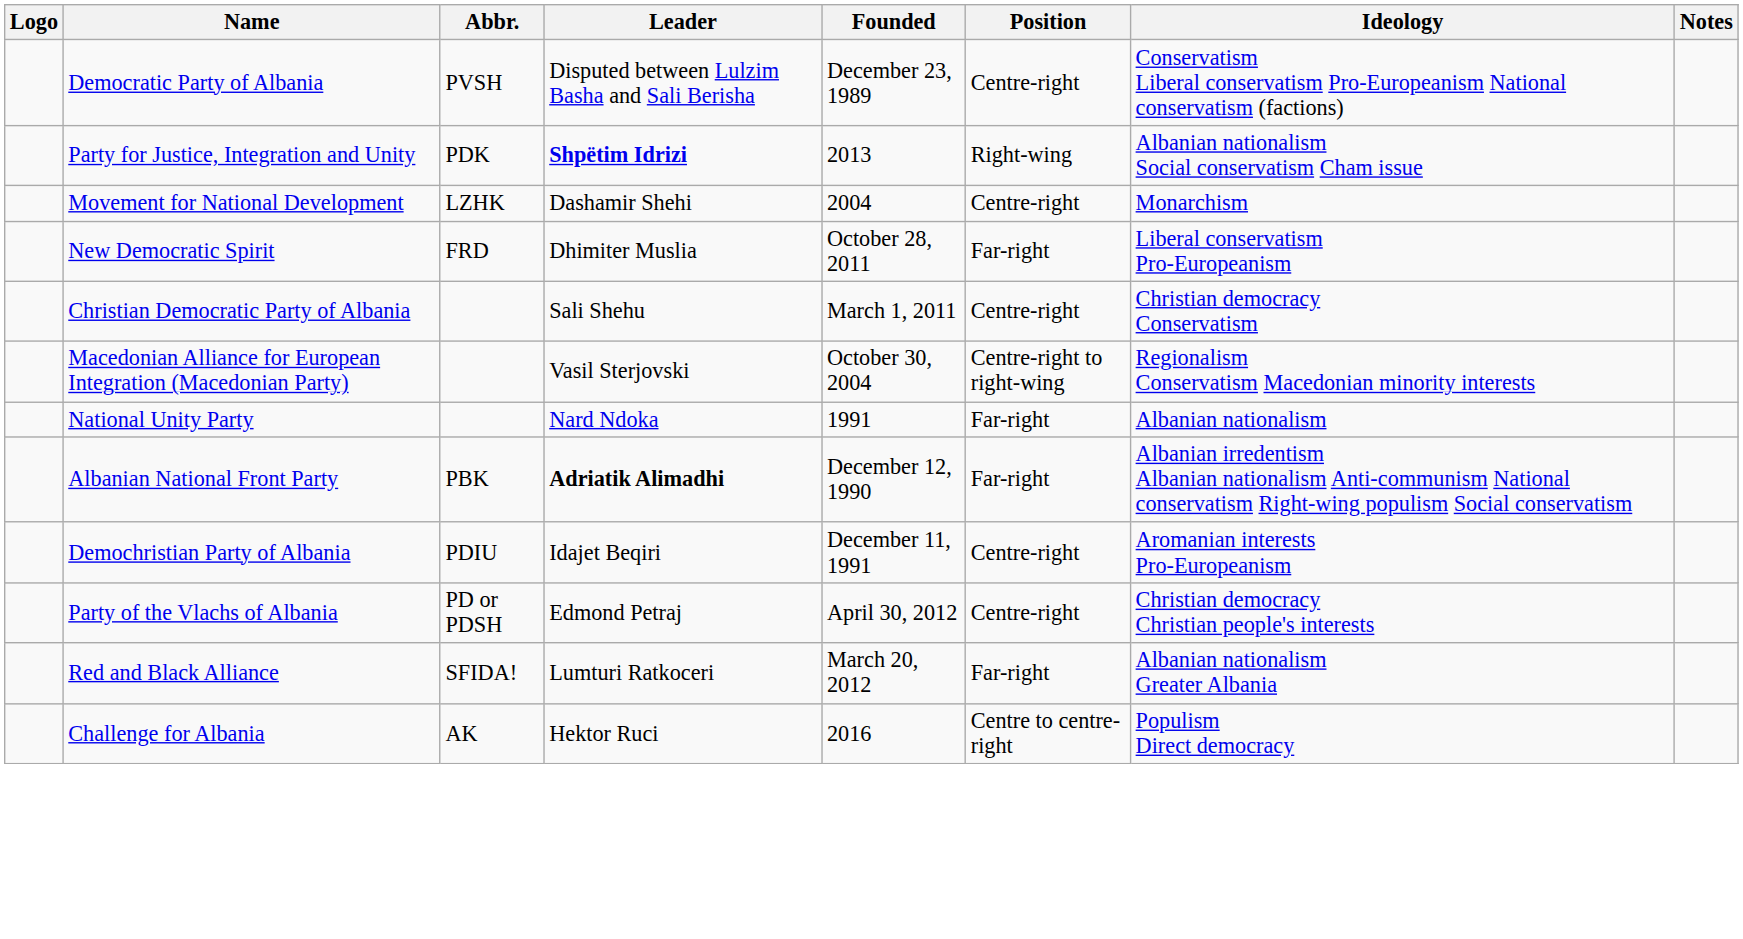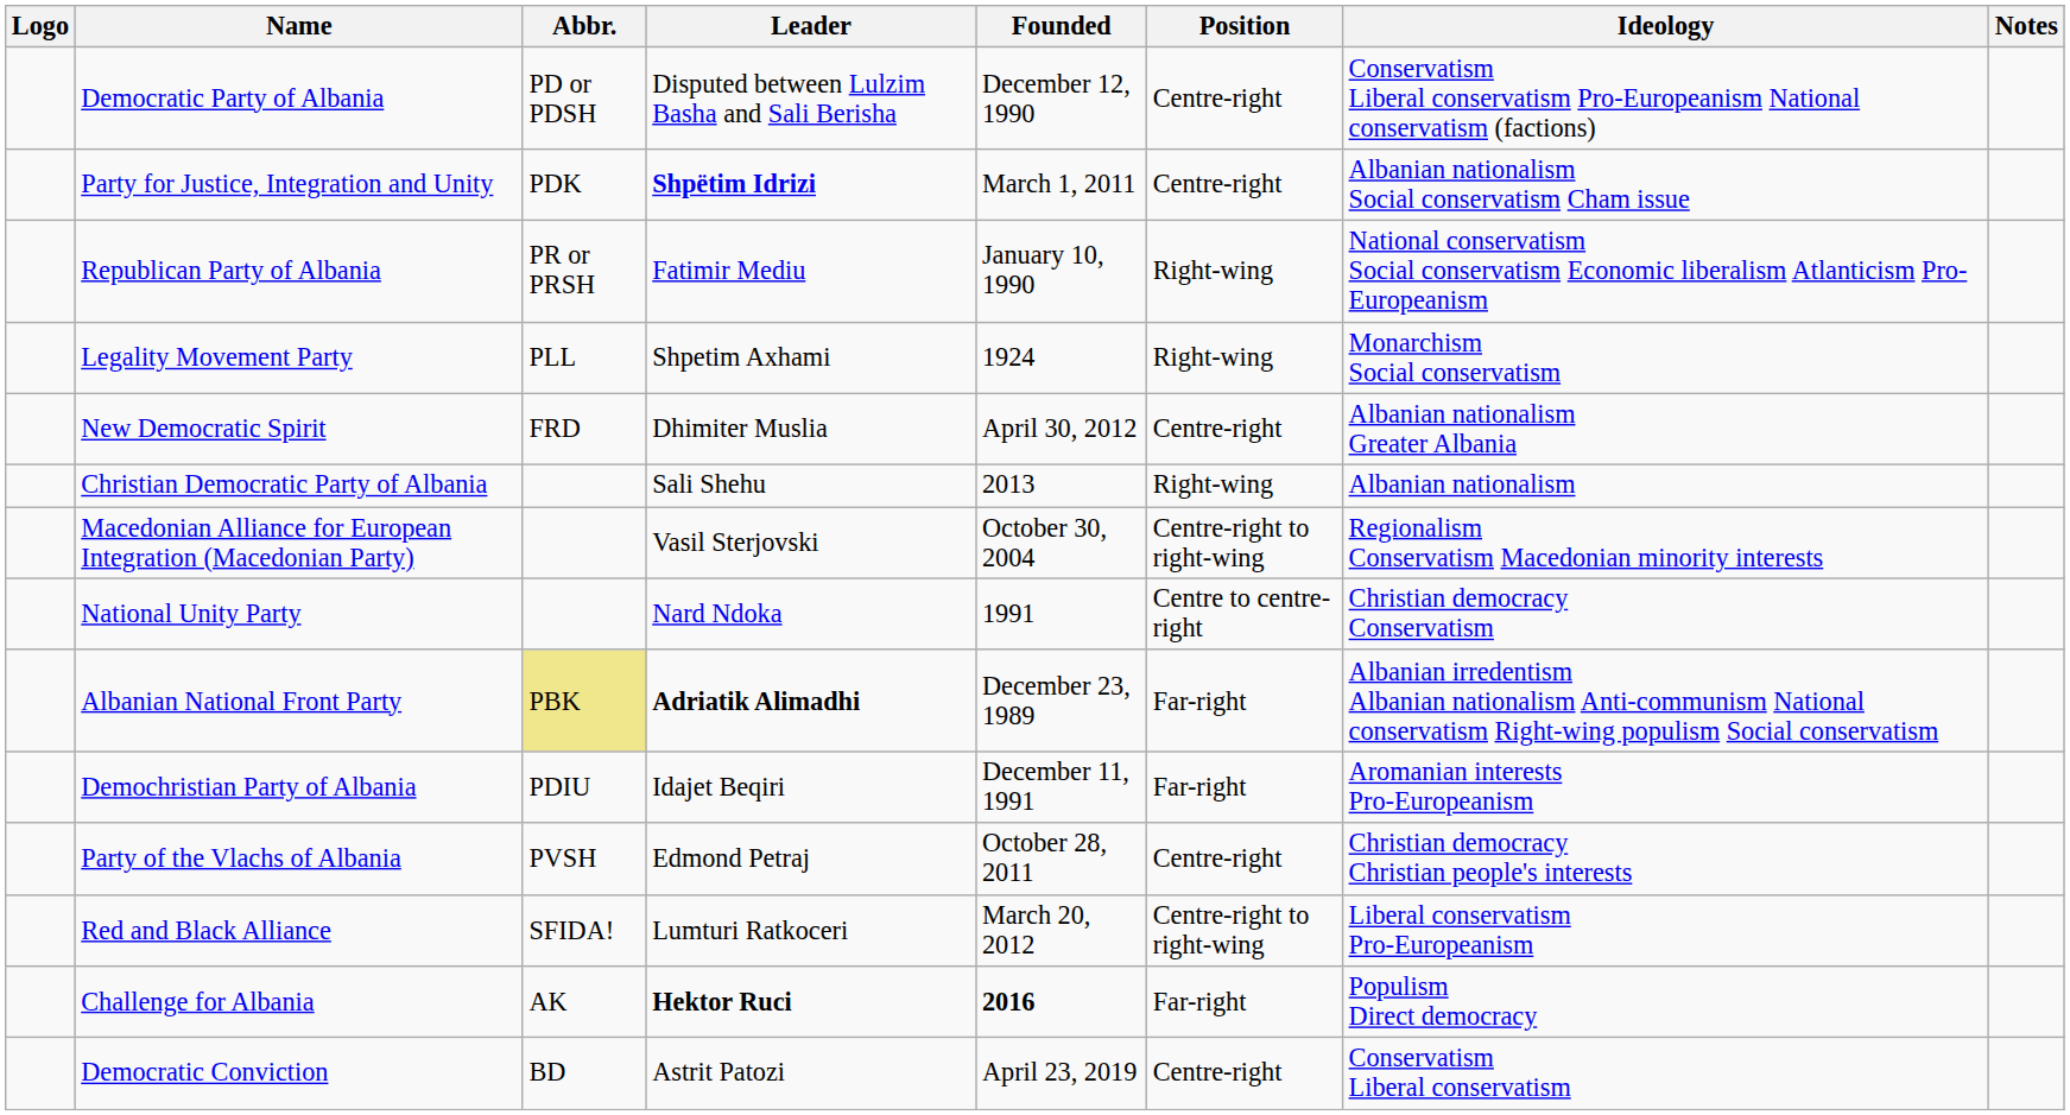Democratic Party of Albania | Abbr.: PVSH -> PD or PDSH
Democratic Party of Albania | Founded: December 23, 1989 -> December 12, 1990
Party for Justice, Integration and Unity | Founded: 2013 -> March 1, 2011
Party for Justice, Integration and Unity | Position: Right-wing -> Centre-right
+ row: Republican Party of Albania | PR or PRSH | Fatimir Mediu | January 10, 1990 | Right-wing | National conservatism Social conservatism Economic liberalism Atlanticism Pro-Europeanism
+ row: Legality Movement Party | PLL | Shpetim Axhami | 1924 | Right-wing | Monarchism Social conservatism
- row: Movement for National Development | LZHK | Dashamir Shehi | 2004 | Centre-right | Monarchism
New Democratic Spirit | Founded: October 28, 2011 -> April 30, 2012
New Democratic Spirit | Position: Far-right -> Centre-right
New Democratic Spirit | Ideology: Liberal conservatism Pro-Europeanism -> Albanian nationalism Greater Albania
Christian Democratic Party of Albania | Founded: March 1, 2011 -> 2013
Christian Democratic Party of Albania | Position: Centre-right -> Right-wing
Christian Democratic Party of Albania | Ideology: Christian democracy Conservatism -> Albanian nationalism
National Unity Party | Position: Far-right -> Centre to centre-right
National Unity Party | Ideology: Albanian nationalism -> Christian democracy Conservatism
Albanian National Front Party | Abbr.: no background -> khaki background
Albanian National Front Party | Founded: December 12, 1990 -> December 23, 1989
Demochristian Party of Albania | Position: Centre-right -> Far-right
Party of the Vlachs of Albania | Abbr.: PD or PDSH -> PVSH
Party of the Vlachs of Albania | Founded: April 30, 2012 -> October 28, 2011
Red and Black Alliance | Position: Far-right -> Centre-right to right-wing
Red and Black Alliance | Ideology: Albanian nationalism Greater Albania -> Liberal conservatism Pro-Europeanism
Challenge for Albania | Leader: normal -> bold
Challenge for Albania | Founded: normal -> bold
Challenge for Albania | Position: Centre to centre-right -> Far-right
+ row: Democratic Conviction | BD | Astrit Patozi | April 23, 2019 | Centre-right | Conservatism Liberal conservatism
